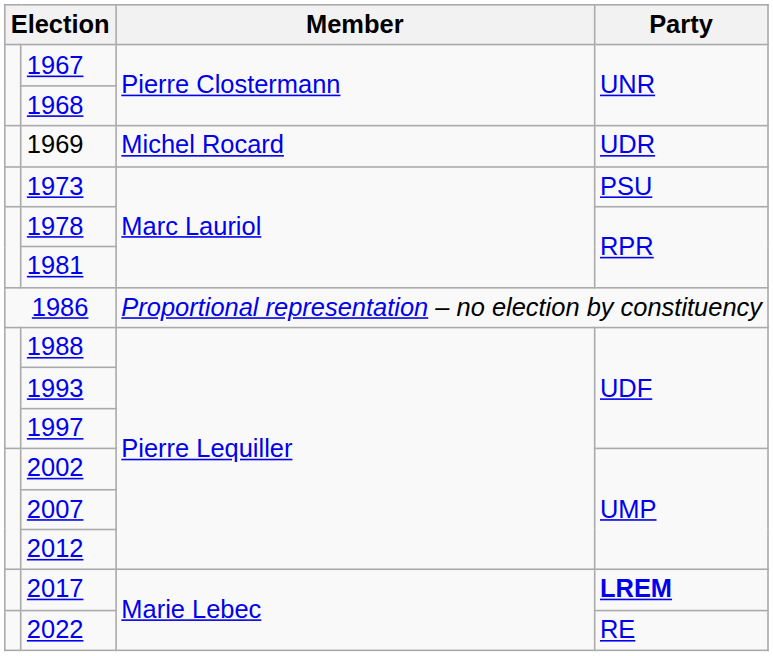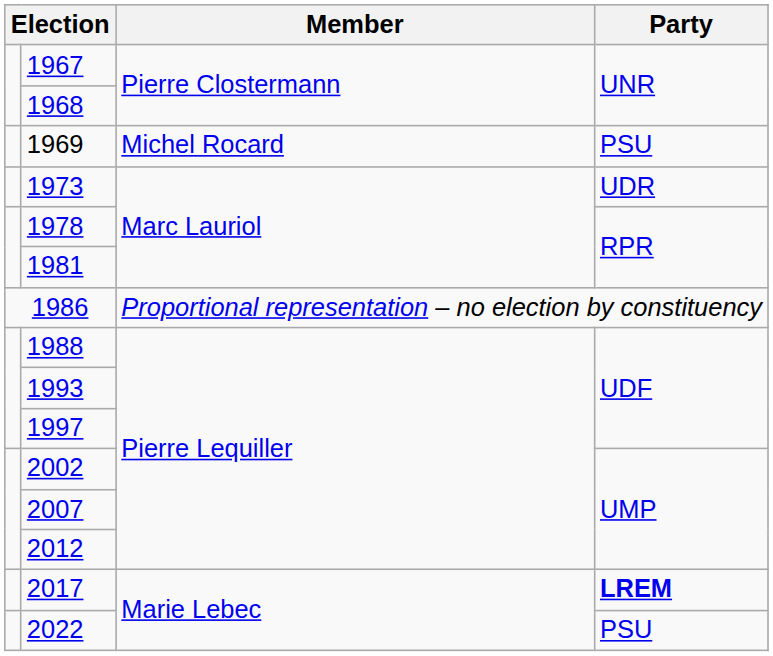1969 | Party: UDR -> PSU
1973 | Party: PSU -> UDR
2022 | Party: RE -> PSU
